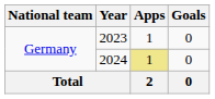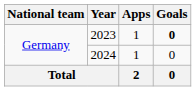2023 | Goals: normal -> bold
2024 | Apps: khaki background -> no background
